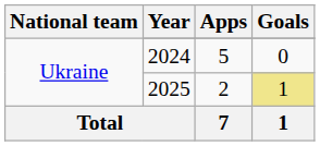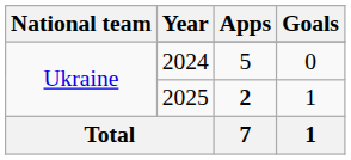2025 | Apps: normal -> bold
2025 | Goals: khaki background -> no background
